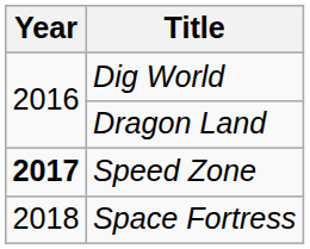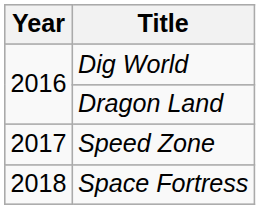Speed Zone | Year: bold -> normal
